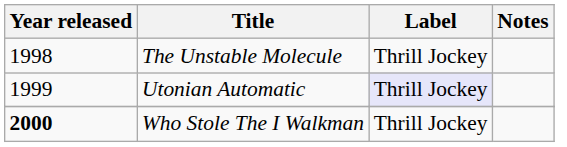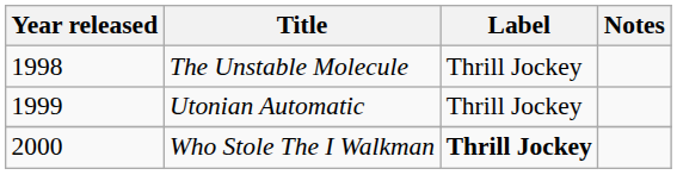Utonian Automatic | Label: lavender background -> no background
Who Stole The I Walkman | Year released: bold -> normal
Who Stole The I Walkman | Label: normal -> bold
